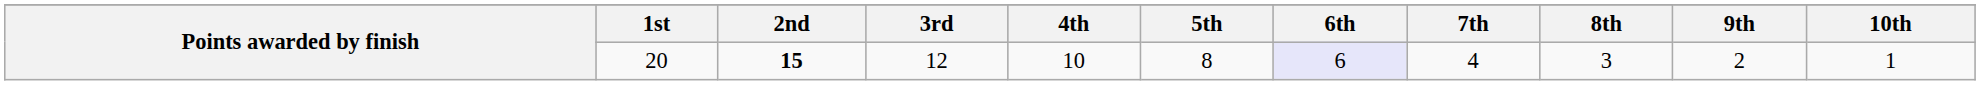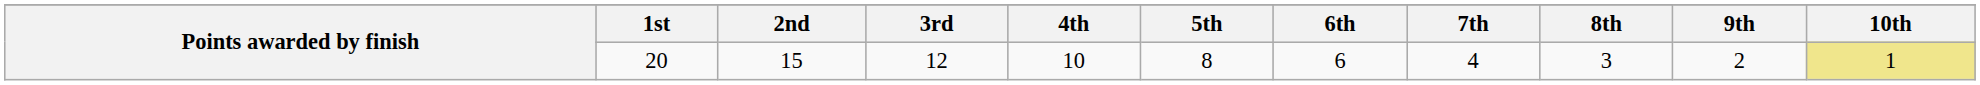row 2 | 2nd: bold -> normal
row 2 | 6th: lavender background -> no background
row 2 | 10th: no background -> khaki background
